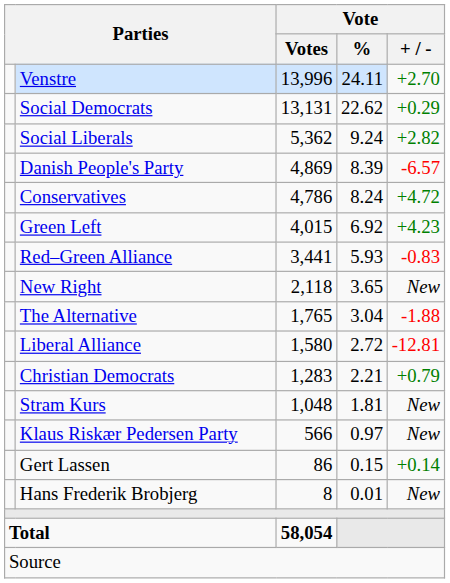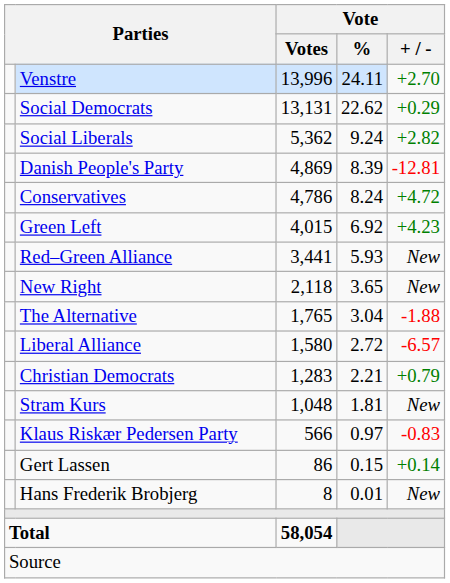Danish People's Party | Vote / + / -: -6.57 -> -12.81
Red–Green Alliance | Vote / + / -: -0.83 -> New
Liberal Alliance | Vote / + / -: -12.81 -> -6.57
Klaus Riskær Pedersen Party | Vote / + / -: New -> -0.83
